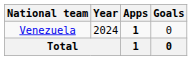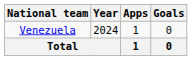Venezuela | Apps: bold -> normal
